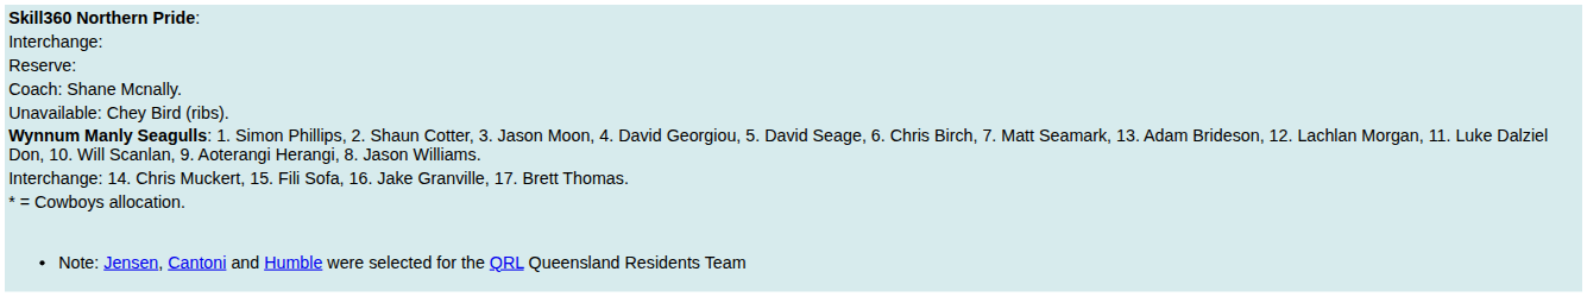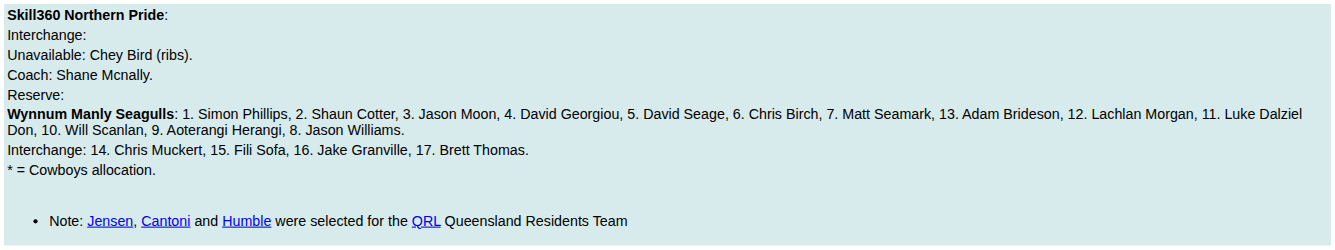row 3 | column 1: Reserve: -> Unavailable: Chey Bird (ribs).
row 5 | column 1: Unavailable: Chey Bird (ribs). -> Reserve:
